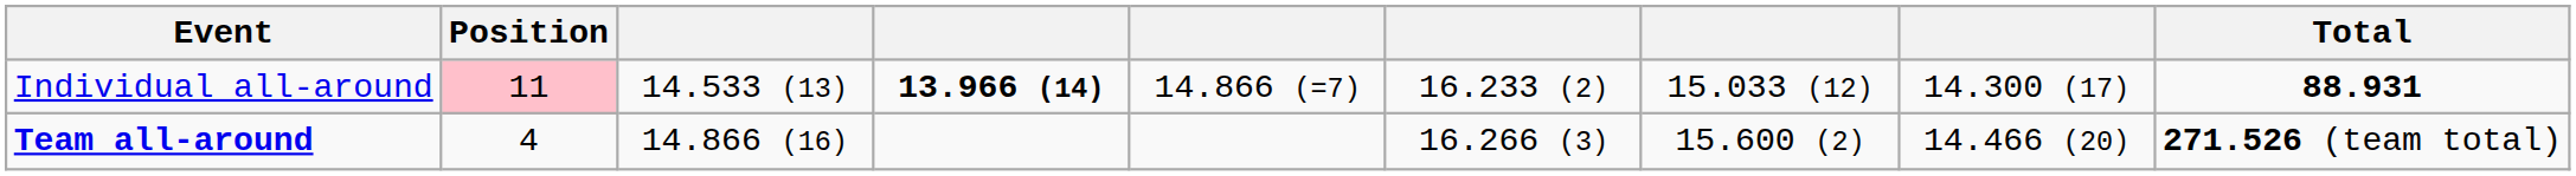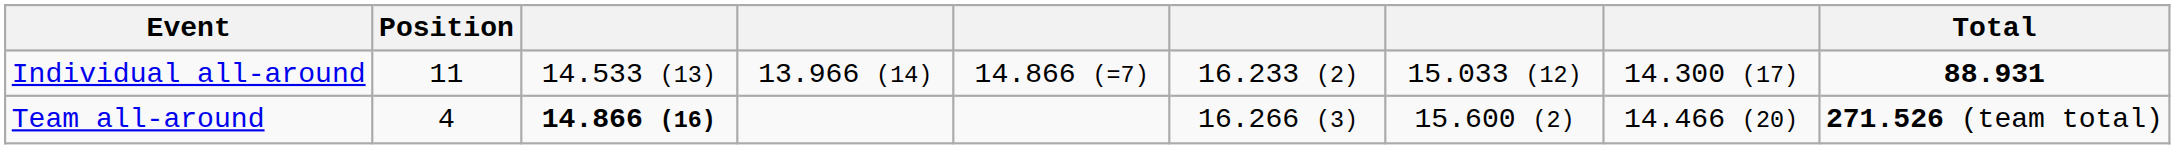row 2 | Position: pink background -> no background
row 2 | column 4: bold -> normal
row 3 | Event: bold -> normal
row 3 | column 3: normal -> bold
